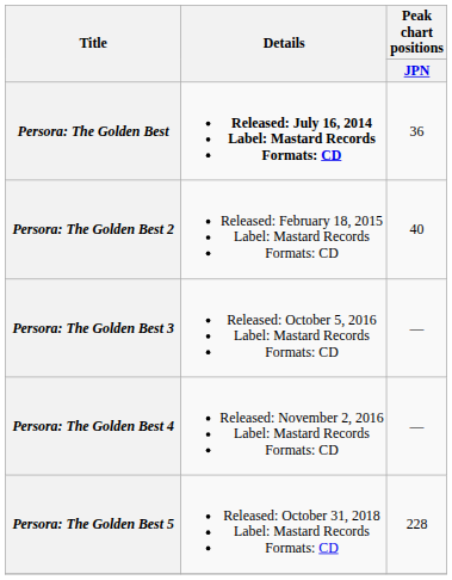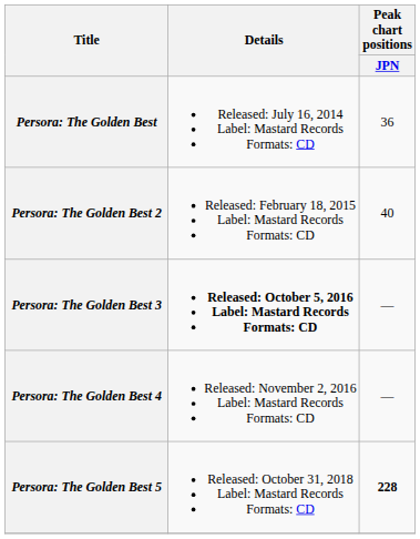Persora: The Golden Best | Details: bold -> normal
Persora: The Golden Best 3 | Details: normal -> bold
Persora: The Golden Best 5 | Peak chart positions / JPN: normal -> bold
